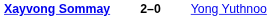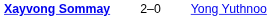Xayvong Sommay | column 2: bold -> normal
